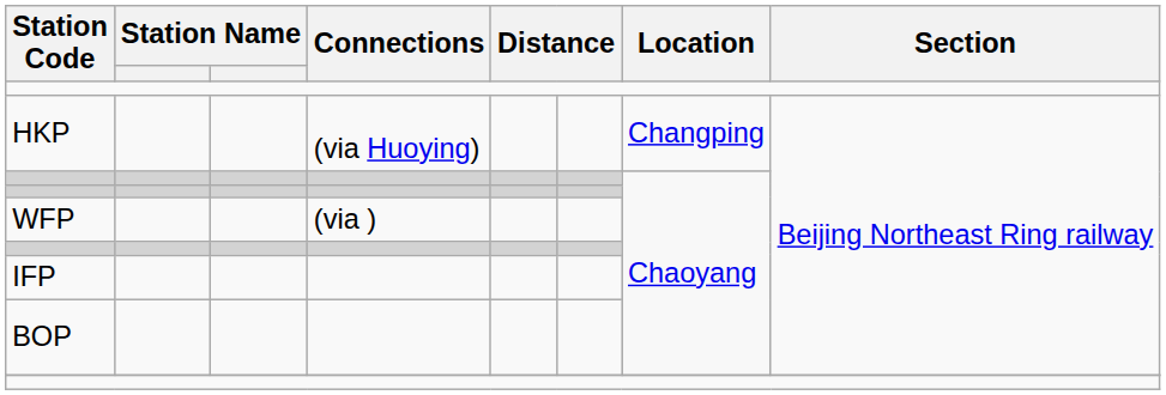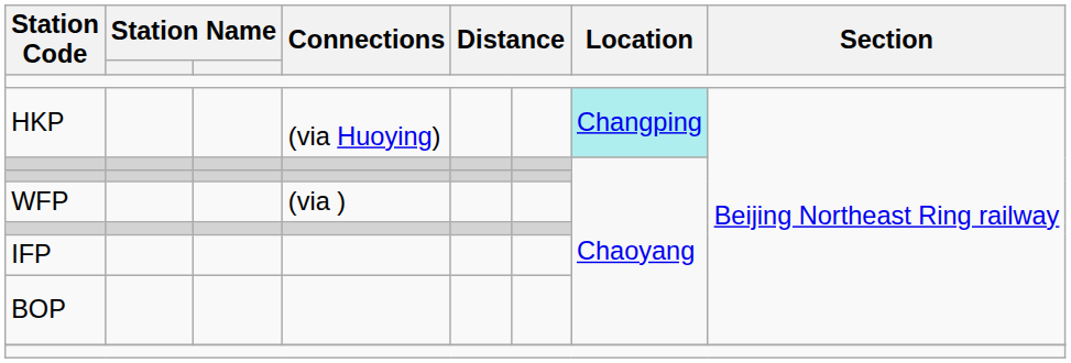HKP | Location: no background -> paleturquoise background
